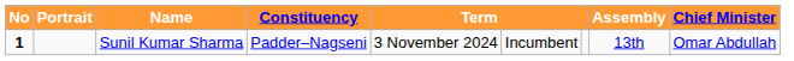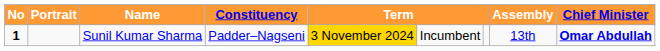Sunil Kumar Sharma | column 5: no background -> gold background
Sunil Kumar Sharma | Chief Minister: normal -> bold
